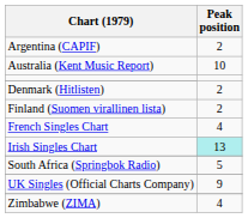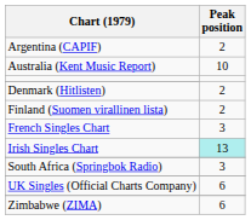row 7 | Peak position: 4 -> 3
row 9 | Peak position: 5 -> 3
row 10 | Peak position: 9 -> 6
row 11 | Peak position: 4 -> 6
